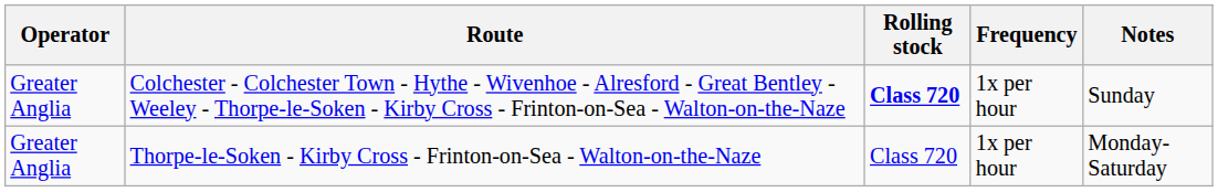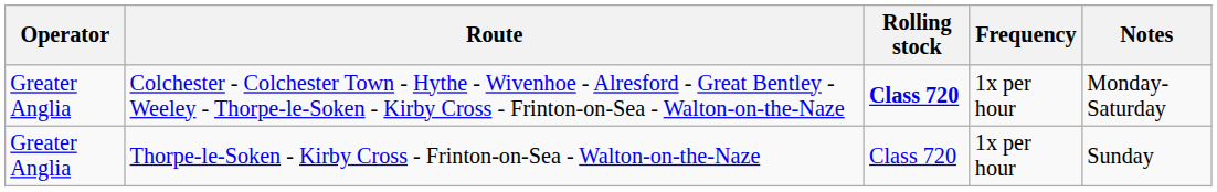row 2 | Notes: Sunday -> Monday-Saturday
row 3 | Notes: Monday-Saturday -> Sunday
